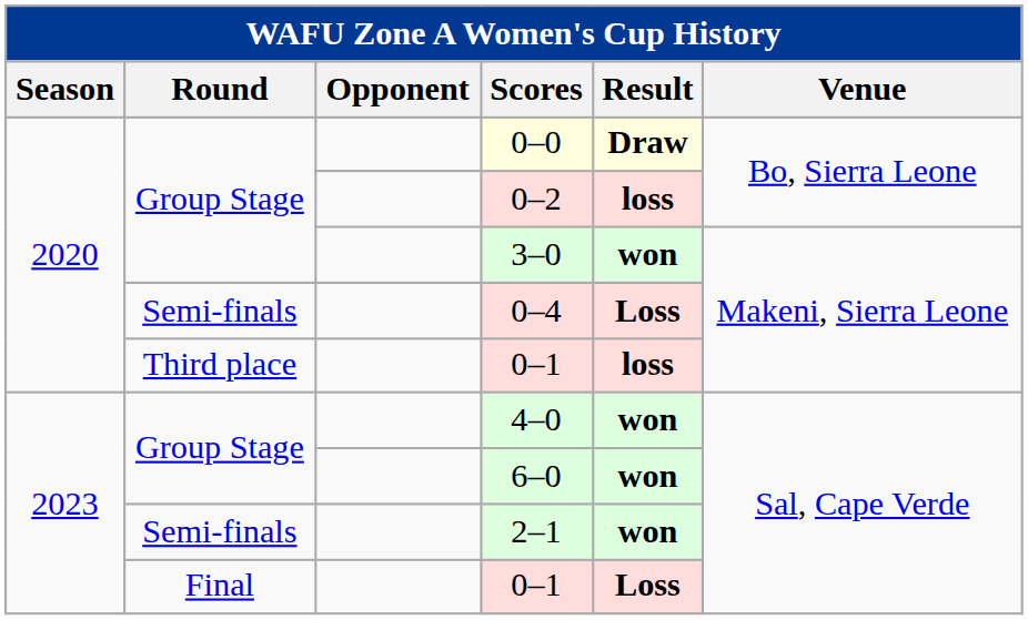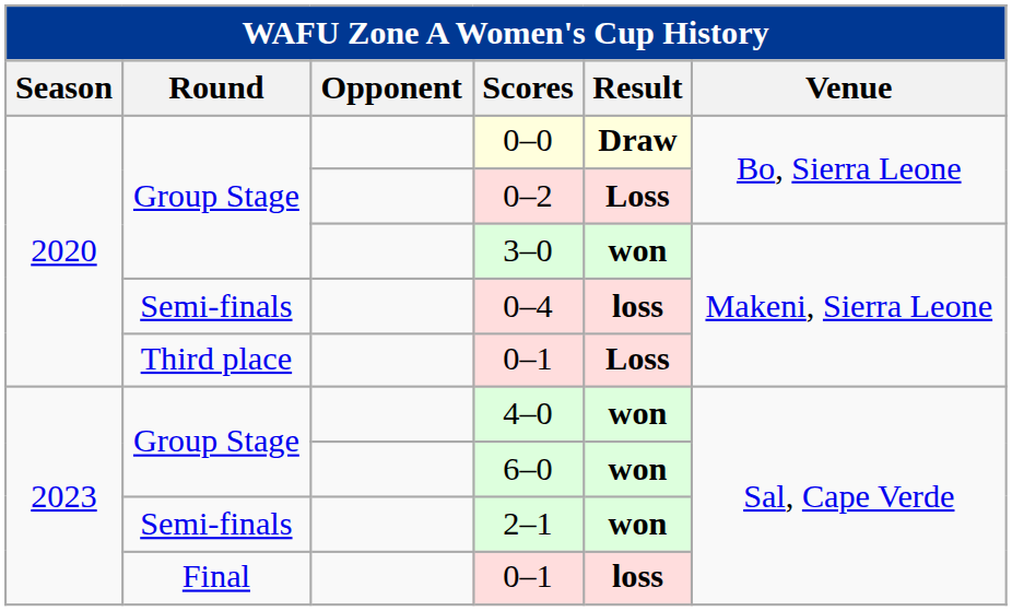0–2 | Result: loss -> Loss
0–4 | Result: Loss -> loss
Third place / 0–1 | Result: loss -> Loss
Final / 0–1 | Result: Loss -> loss
